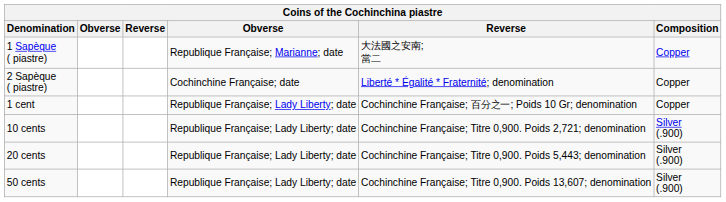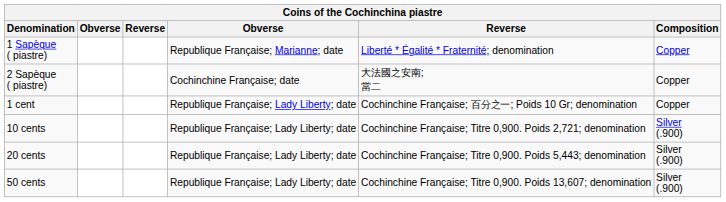1 Sapèque ( piastre) | column 5: 大法國之安南; 當二 -> Liberté * Égalité * Fraternité; denomination
2 Sapèque ( piastre) | column 5: Liberté * Égalité * Fraternité; denomination -> 大法國之安南; 當二
